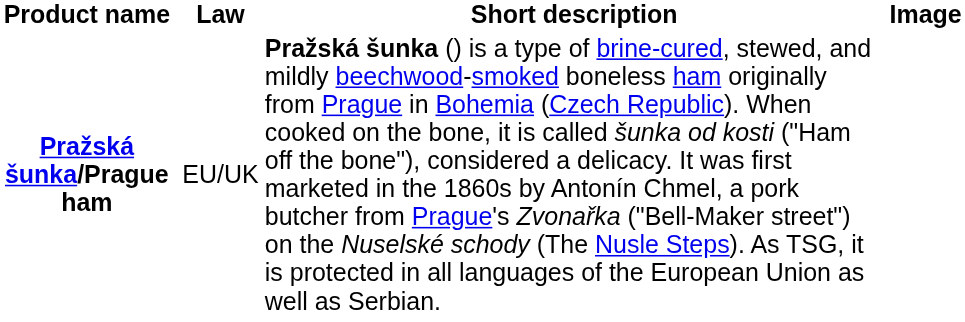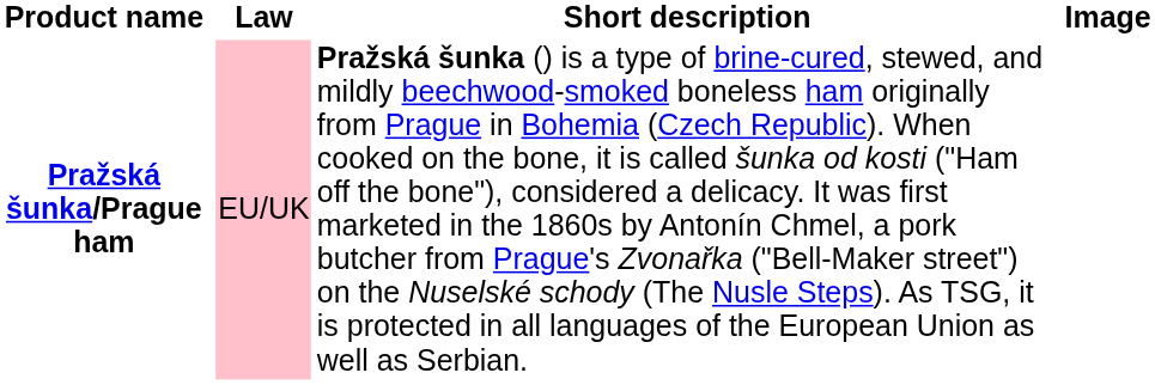row 2 | Law: no background -> pink background
